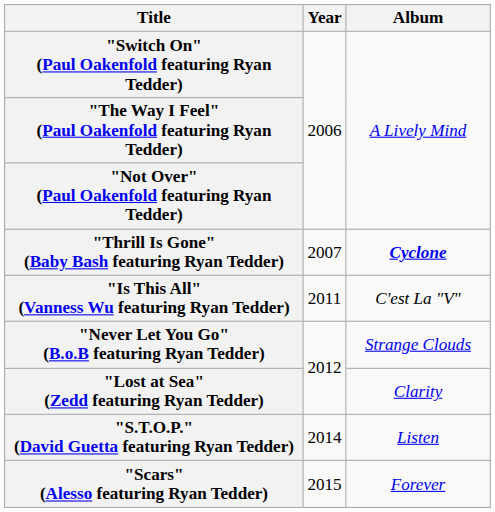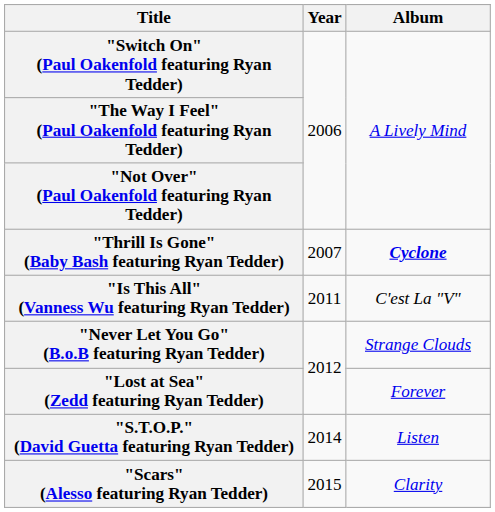"Lost at Sea" (Zedd featuring Ryan Tedder) | Album: Clarity -> Forever
"Scars" (Alesso featuring Ryan Tedder) | Album: Forever -> Clarity
